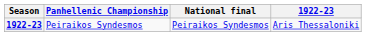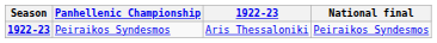columns swapped: 1922-23 <-> National final
